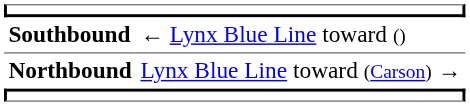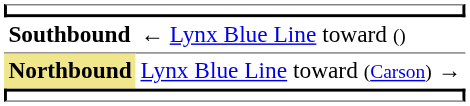row 2 | column 1: no background -> khaki background
